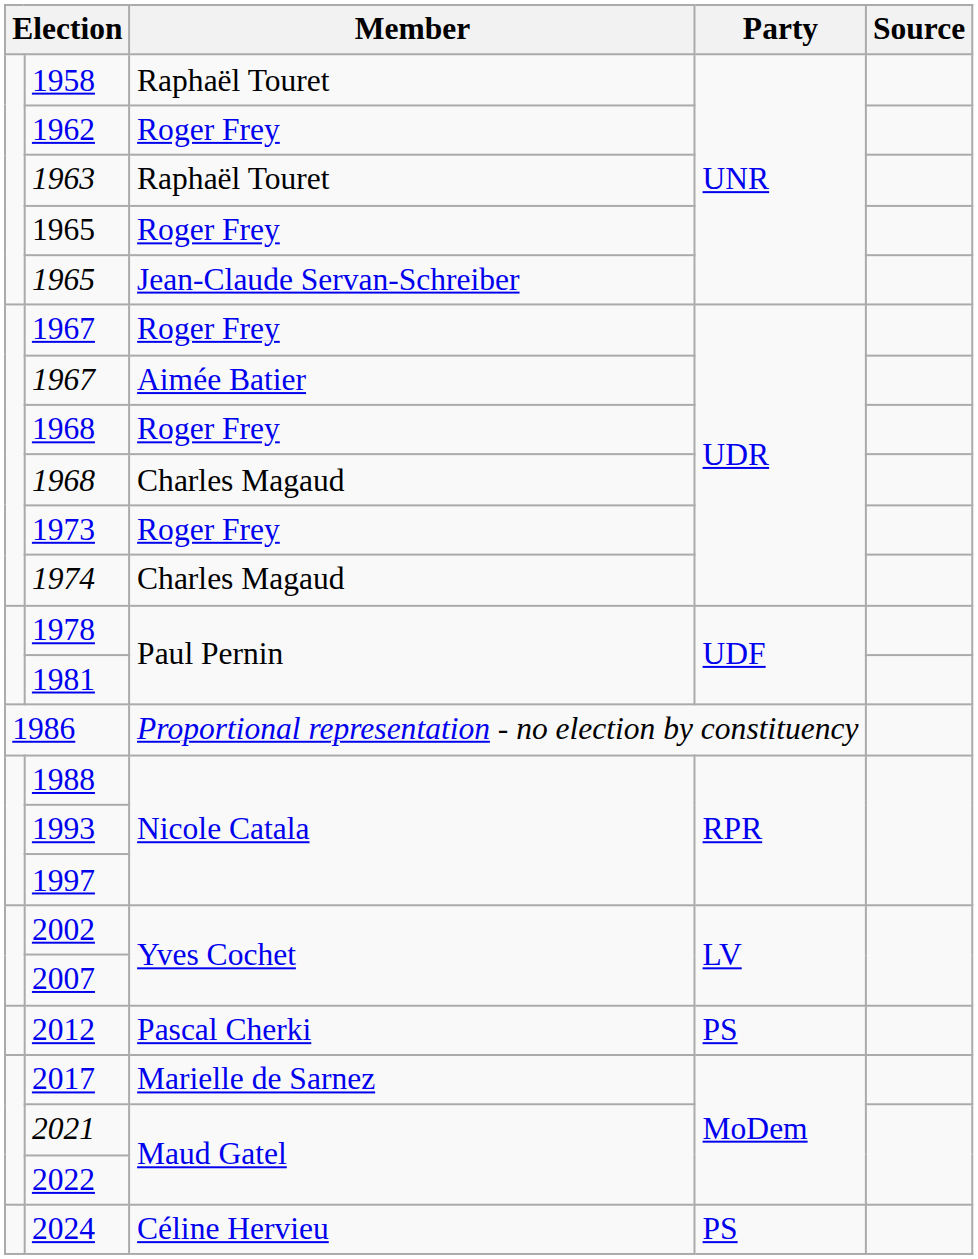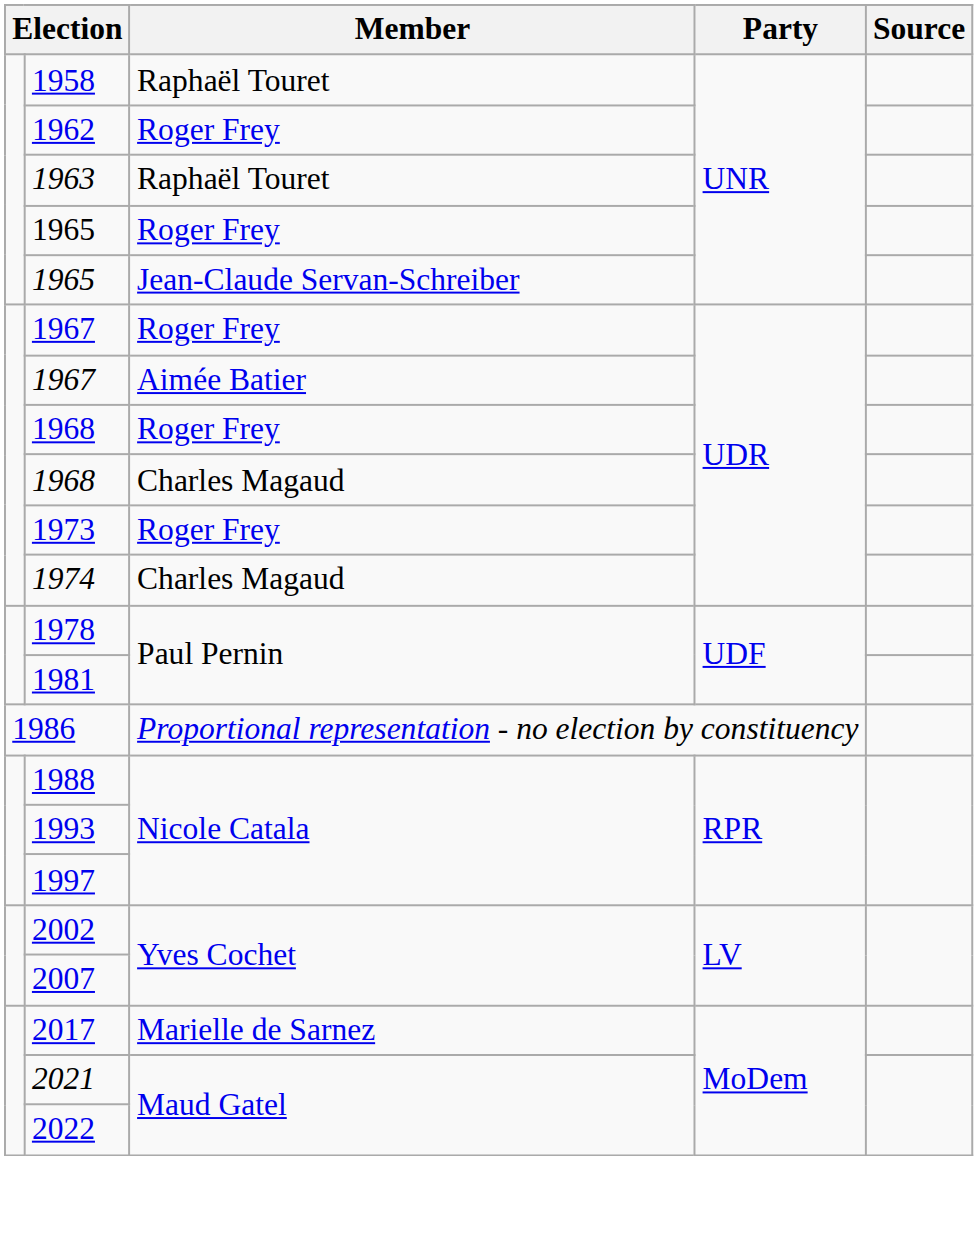- row: 2012 | Pascal Cherki | PS
- row: 2024 | Céline Hervieu | PS
